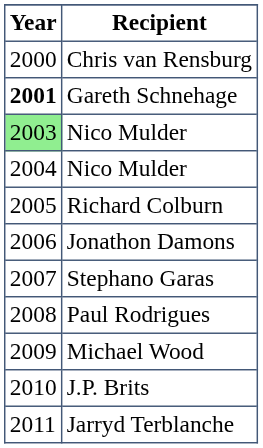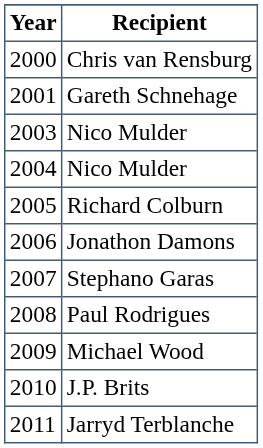row 3 | Year: bold -> normal
row 4 | Year: lightgreen background -> no background
